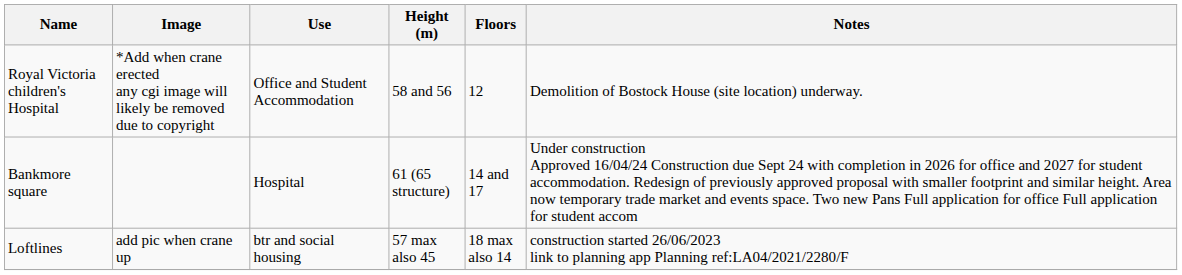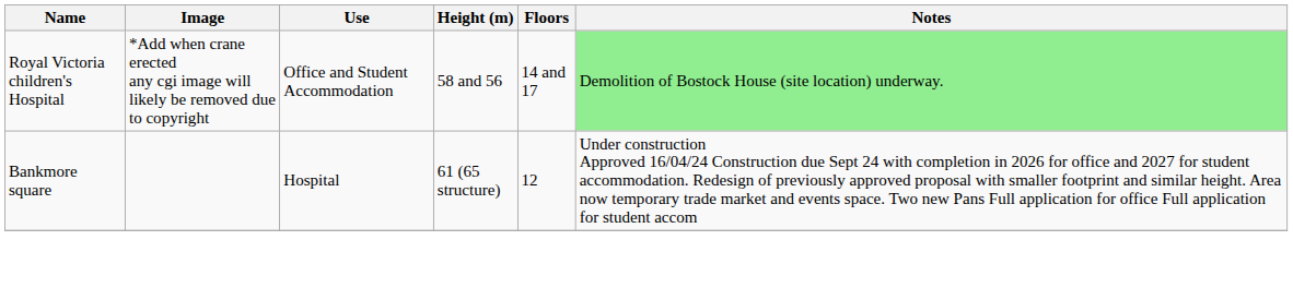Royal Victoria children's Hospital | Floors: 12 -> 14 and 17
Royal Victoria children's Hospital | Notes: no background -> lightgreen background
Bankmore square | Floors: 14 and 17 -> 12
- row: Loftlines | add pic when crane up | btr and social housing | 57 max also 45 | 18 max also 14 | construction started 26/06/2023 link to planning app Planning ref:LA04/2021/2280/F
